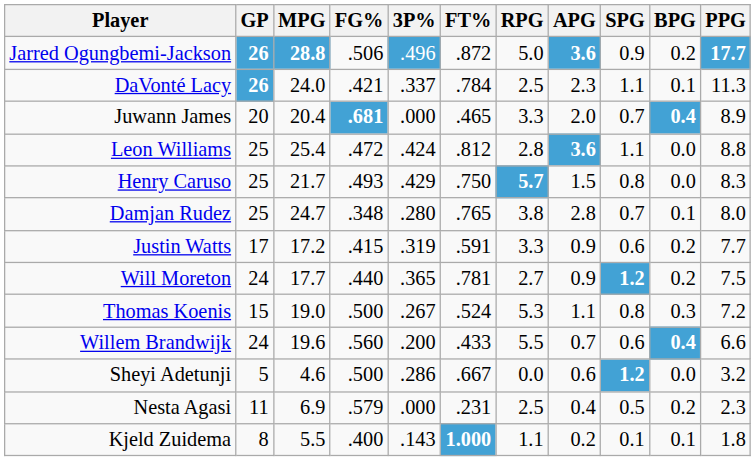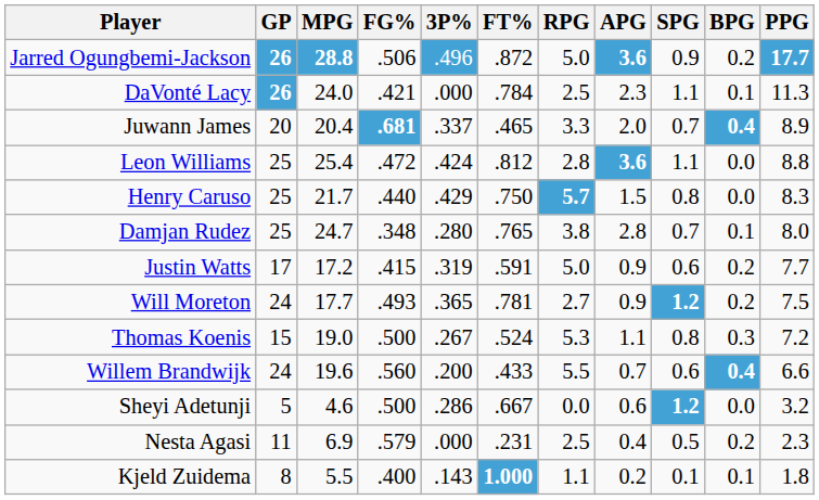DaVonté Lacy | 3P%: .337 -> .000
Juwann James | 3P%: .000 -> .337
Henry Caruso | FG%: .493 -> .440
Justin Watts | RPG: 3.3 -> 5.0
Will Moreton | FG%: .440 -> .493
